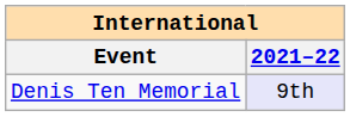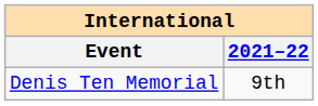Denis Ten Memorial | 2021–22: lavender background -> no background
